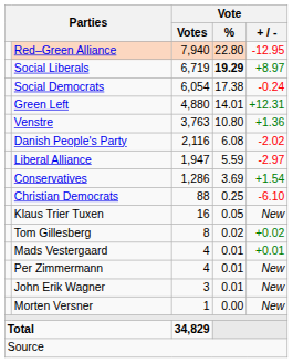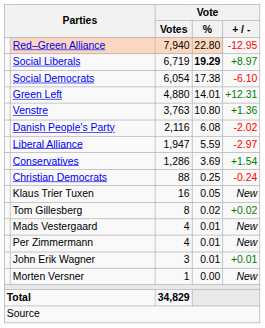Social Democrats | Vote / + / -: -0.24 -> -6.10
Christian Democrats | Vote / + / -: -6.10 -> -0.24
Mads Vestergaard | Vote / + / -: +0.01 -> New
John Erik Wagner | Vote / + / -: New -> +0.01
